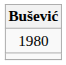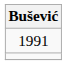row 2 | column 1: 1980 -> 1991
